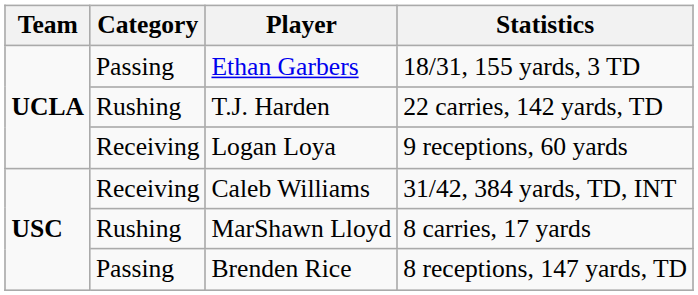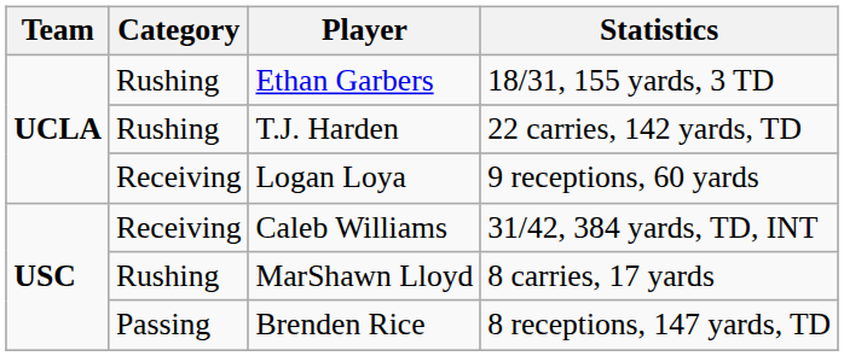Ethan Garbers | Category: Passing -> Rushing
